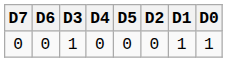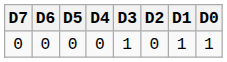columns swapped: D5 <-> D3
